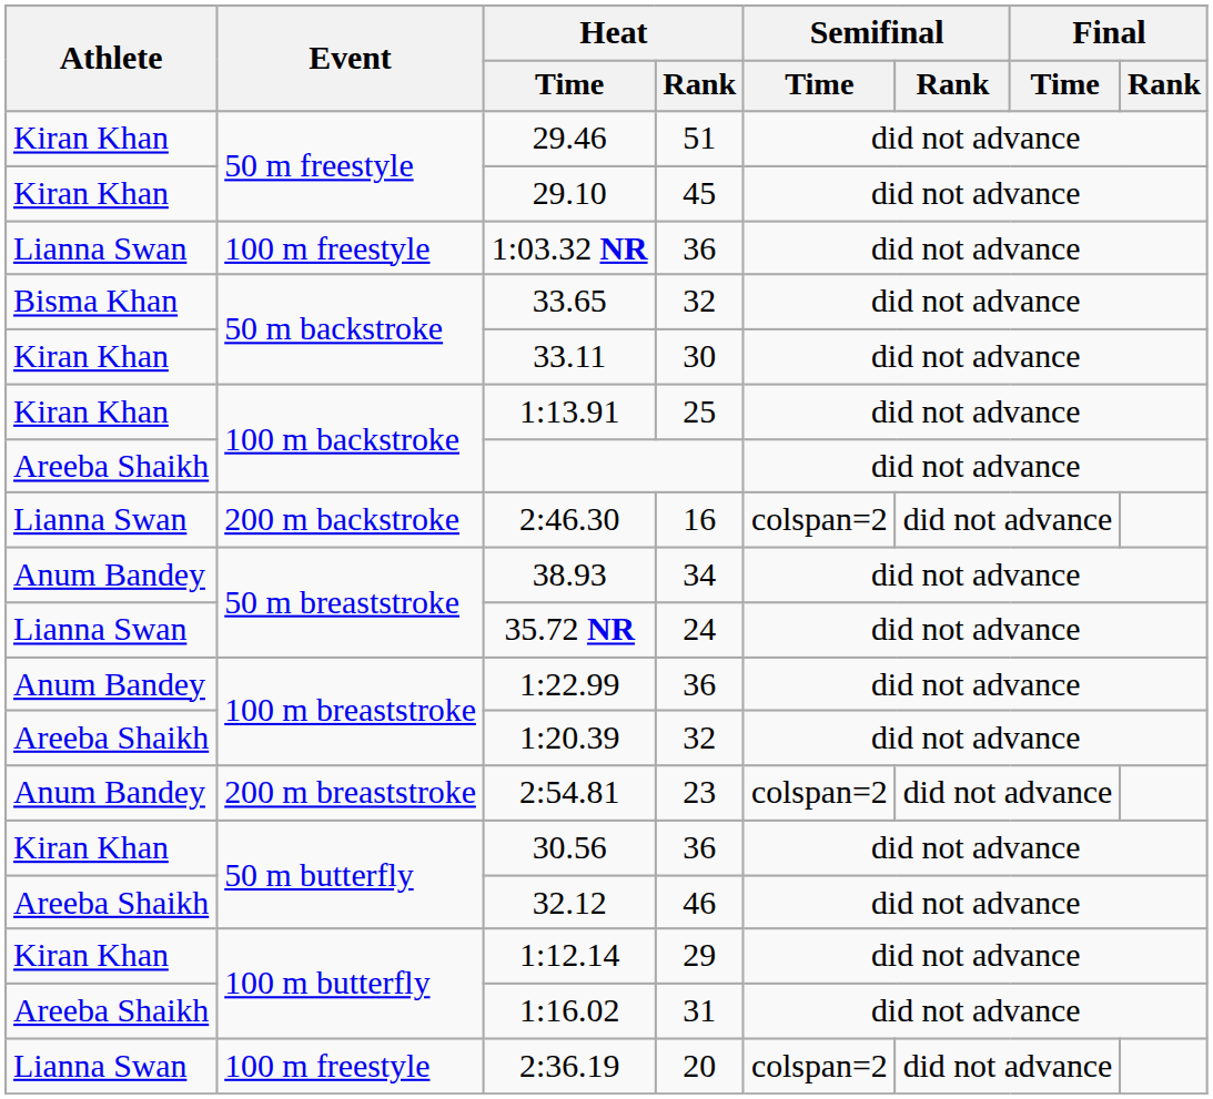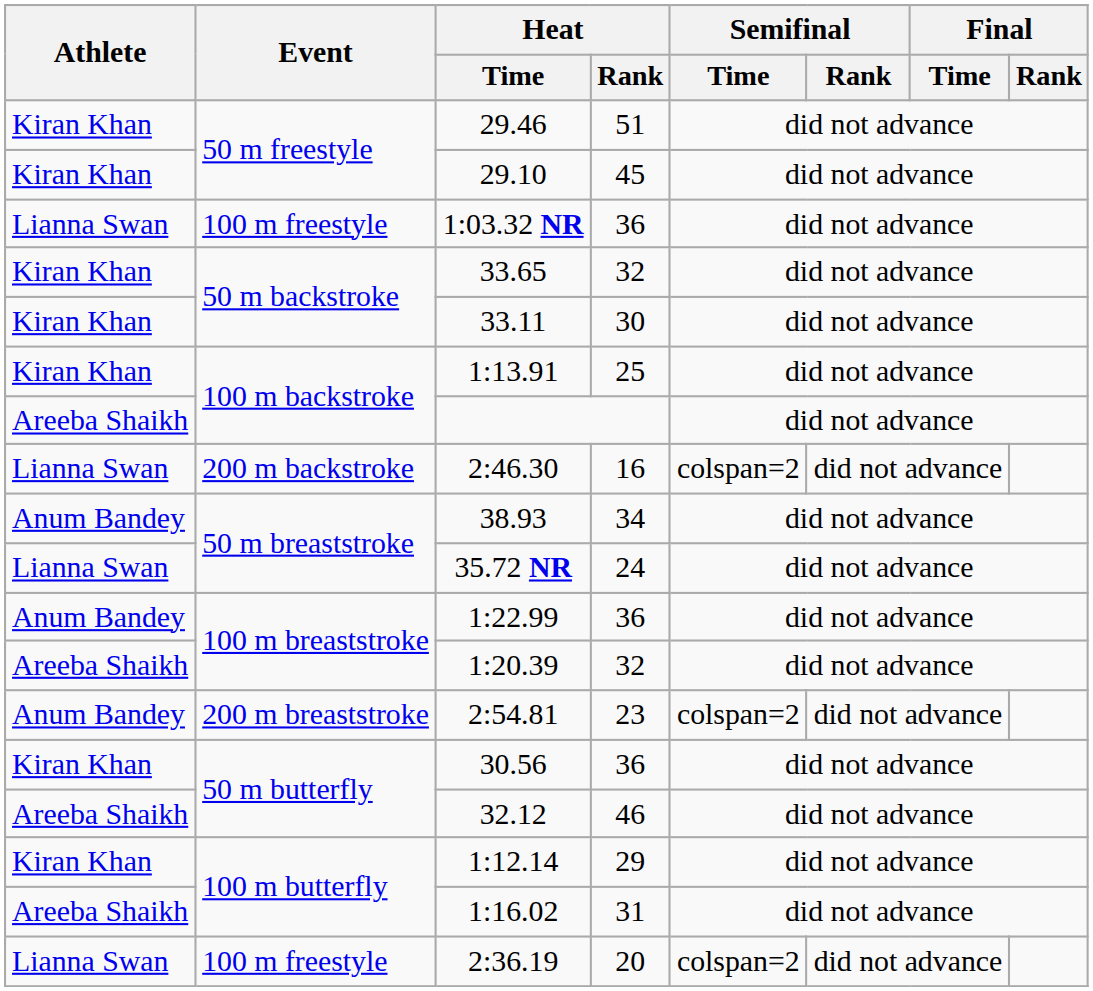33.65 | Athlete: Bisma Khan -> Kiran Khan
